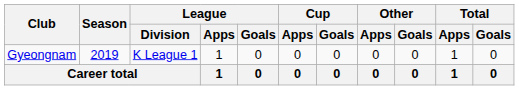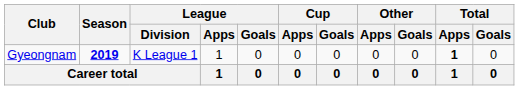Gyeongnam | Season: normal -> bold
Gyeongnam | Total / Apps: normal -> bold
